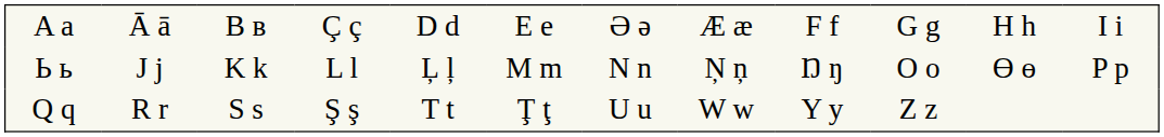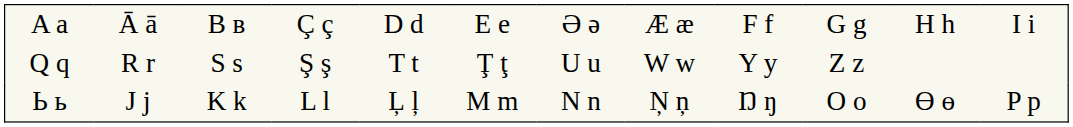rows swapped: Ь ь <-> Q q
